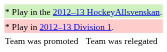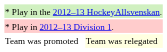Team was promoted | column 2: no background -> lightyellow background
